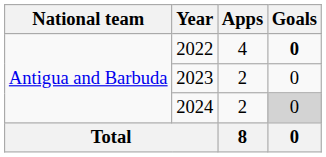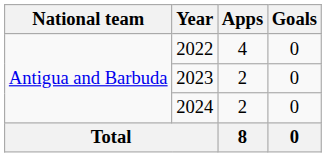2022 | Goals: bold -> normal
2024 | Goals: lightgrey background -> no background
